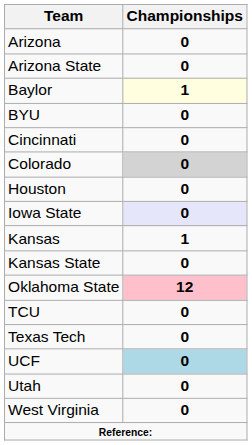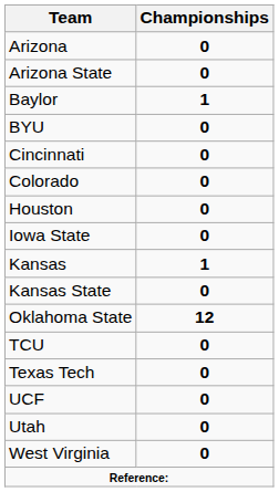Baylor | Championships: lightyellow background -> no background
Colorado | Championships: lightgrey background -> no background
Iowa State | Championships: lavender background -> no background
Oklahoma State | Championships: pink background -> no background
UCF | Championships: lightblue background -> no background
